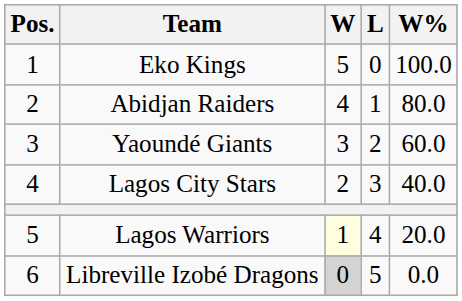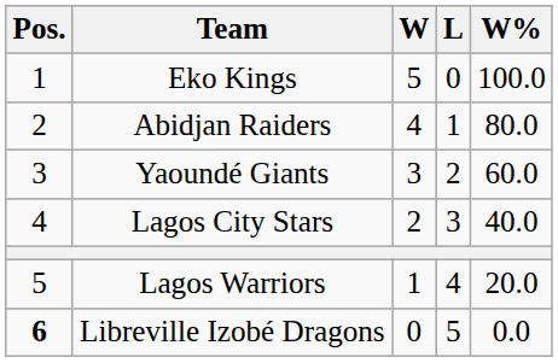Lagos Warriors | W: lightyellow background -> no background
Libreville Izobé Dragons | Pos.: normal -> bold
Libreville Izobé Dragons | W: lightgrey background -> no background
